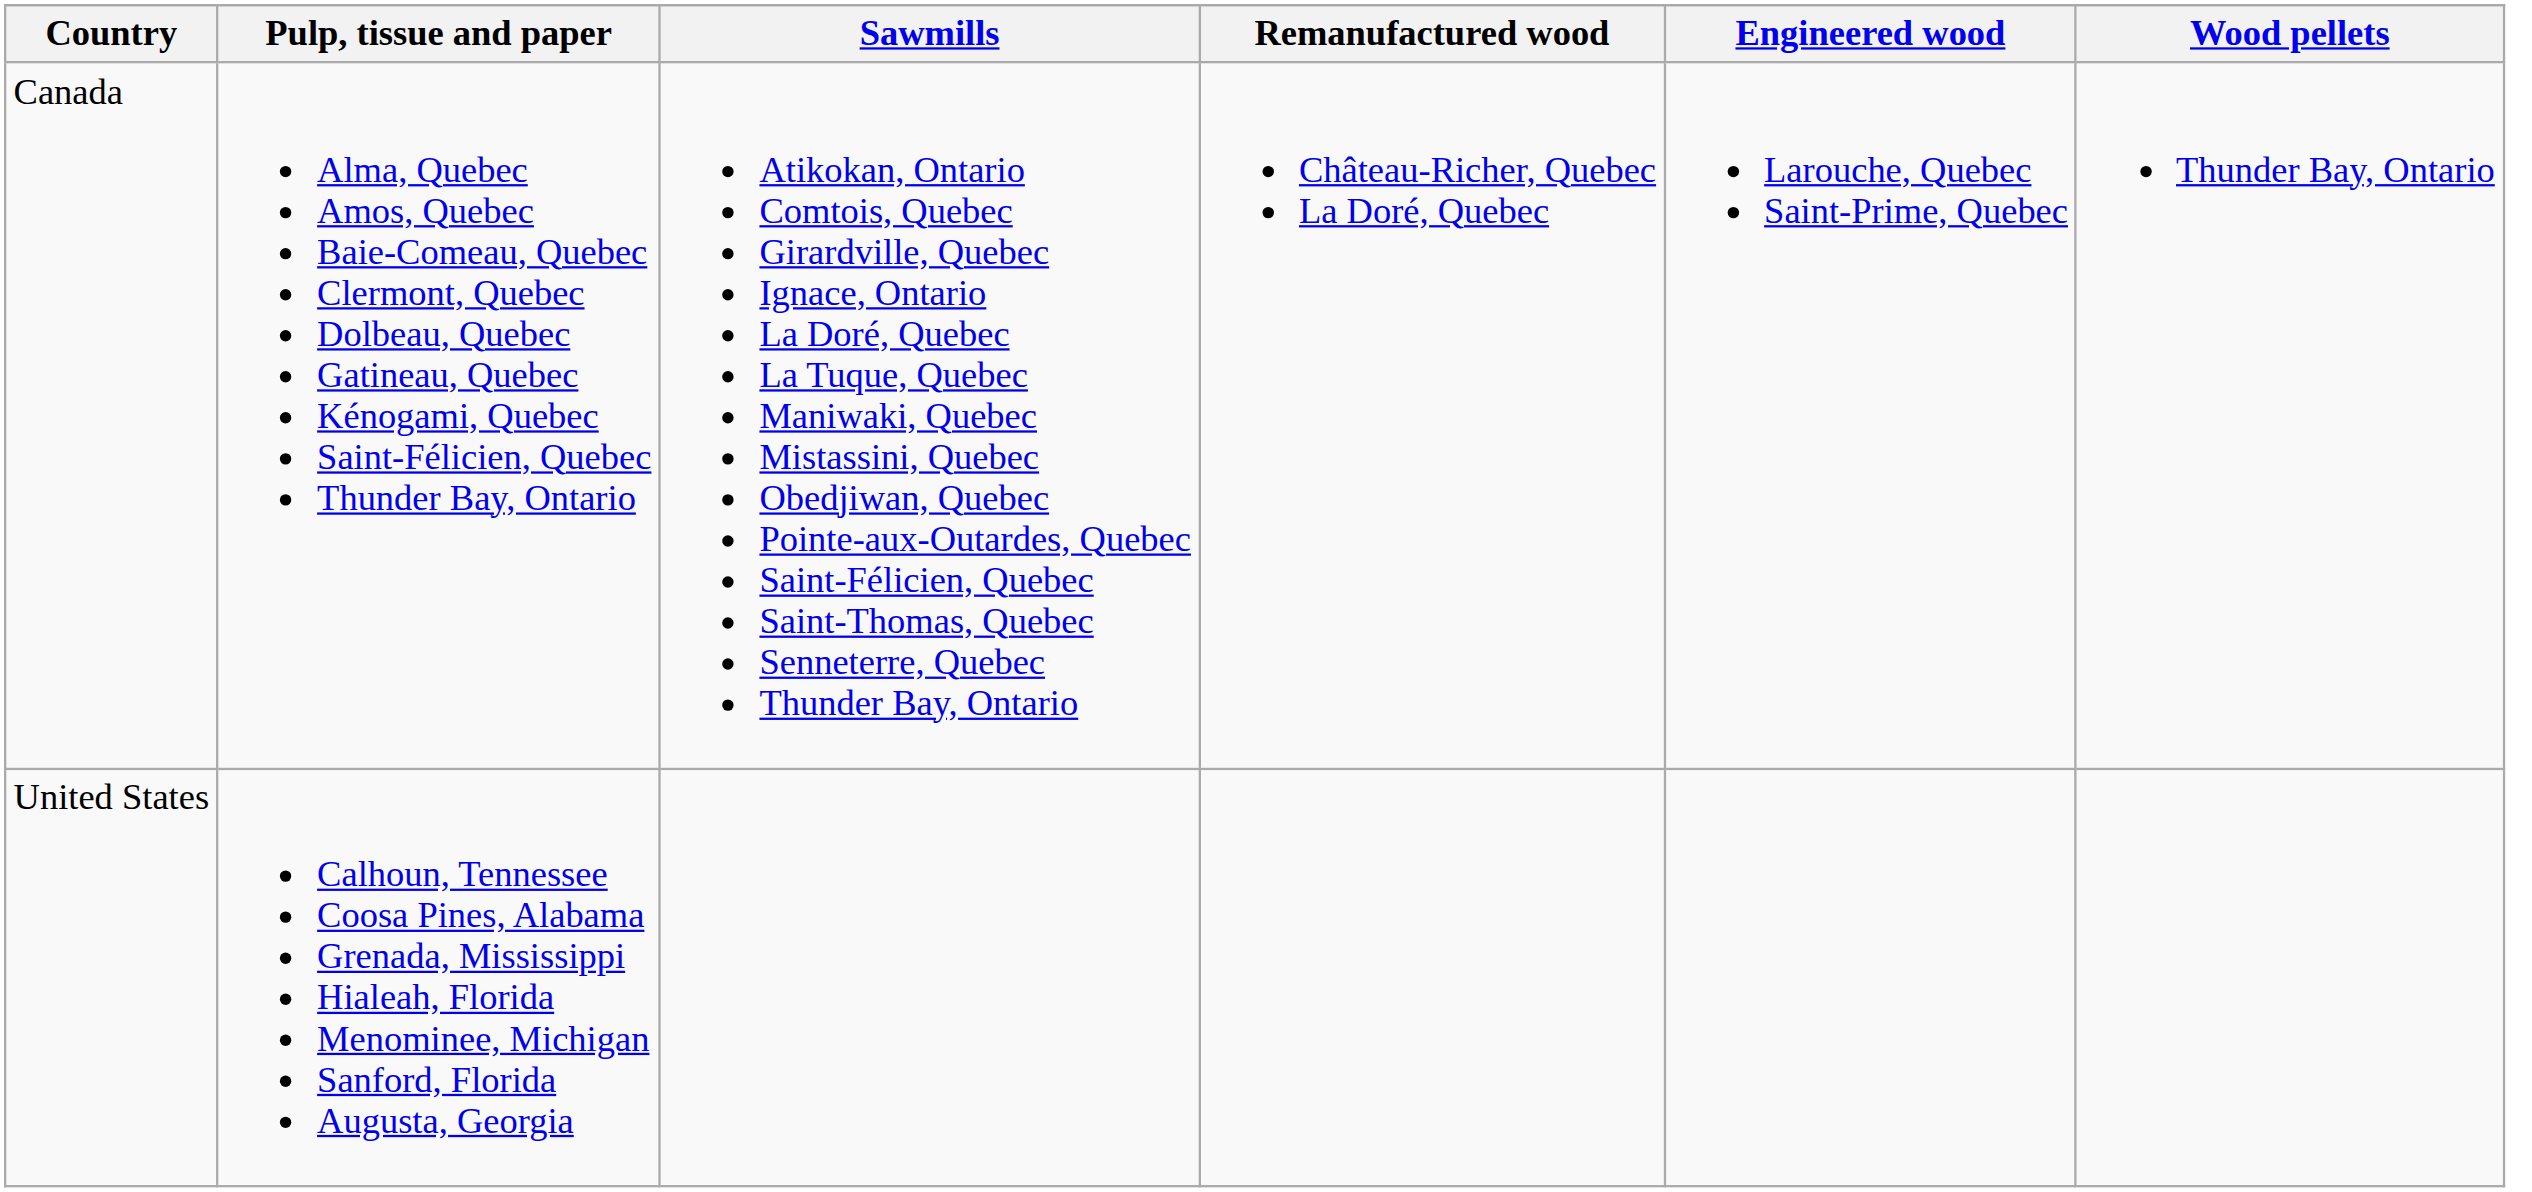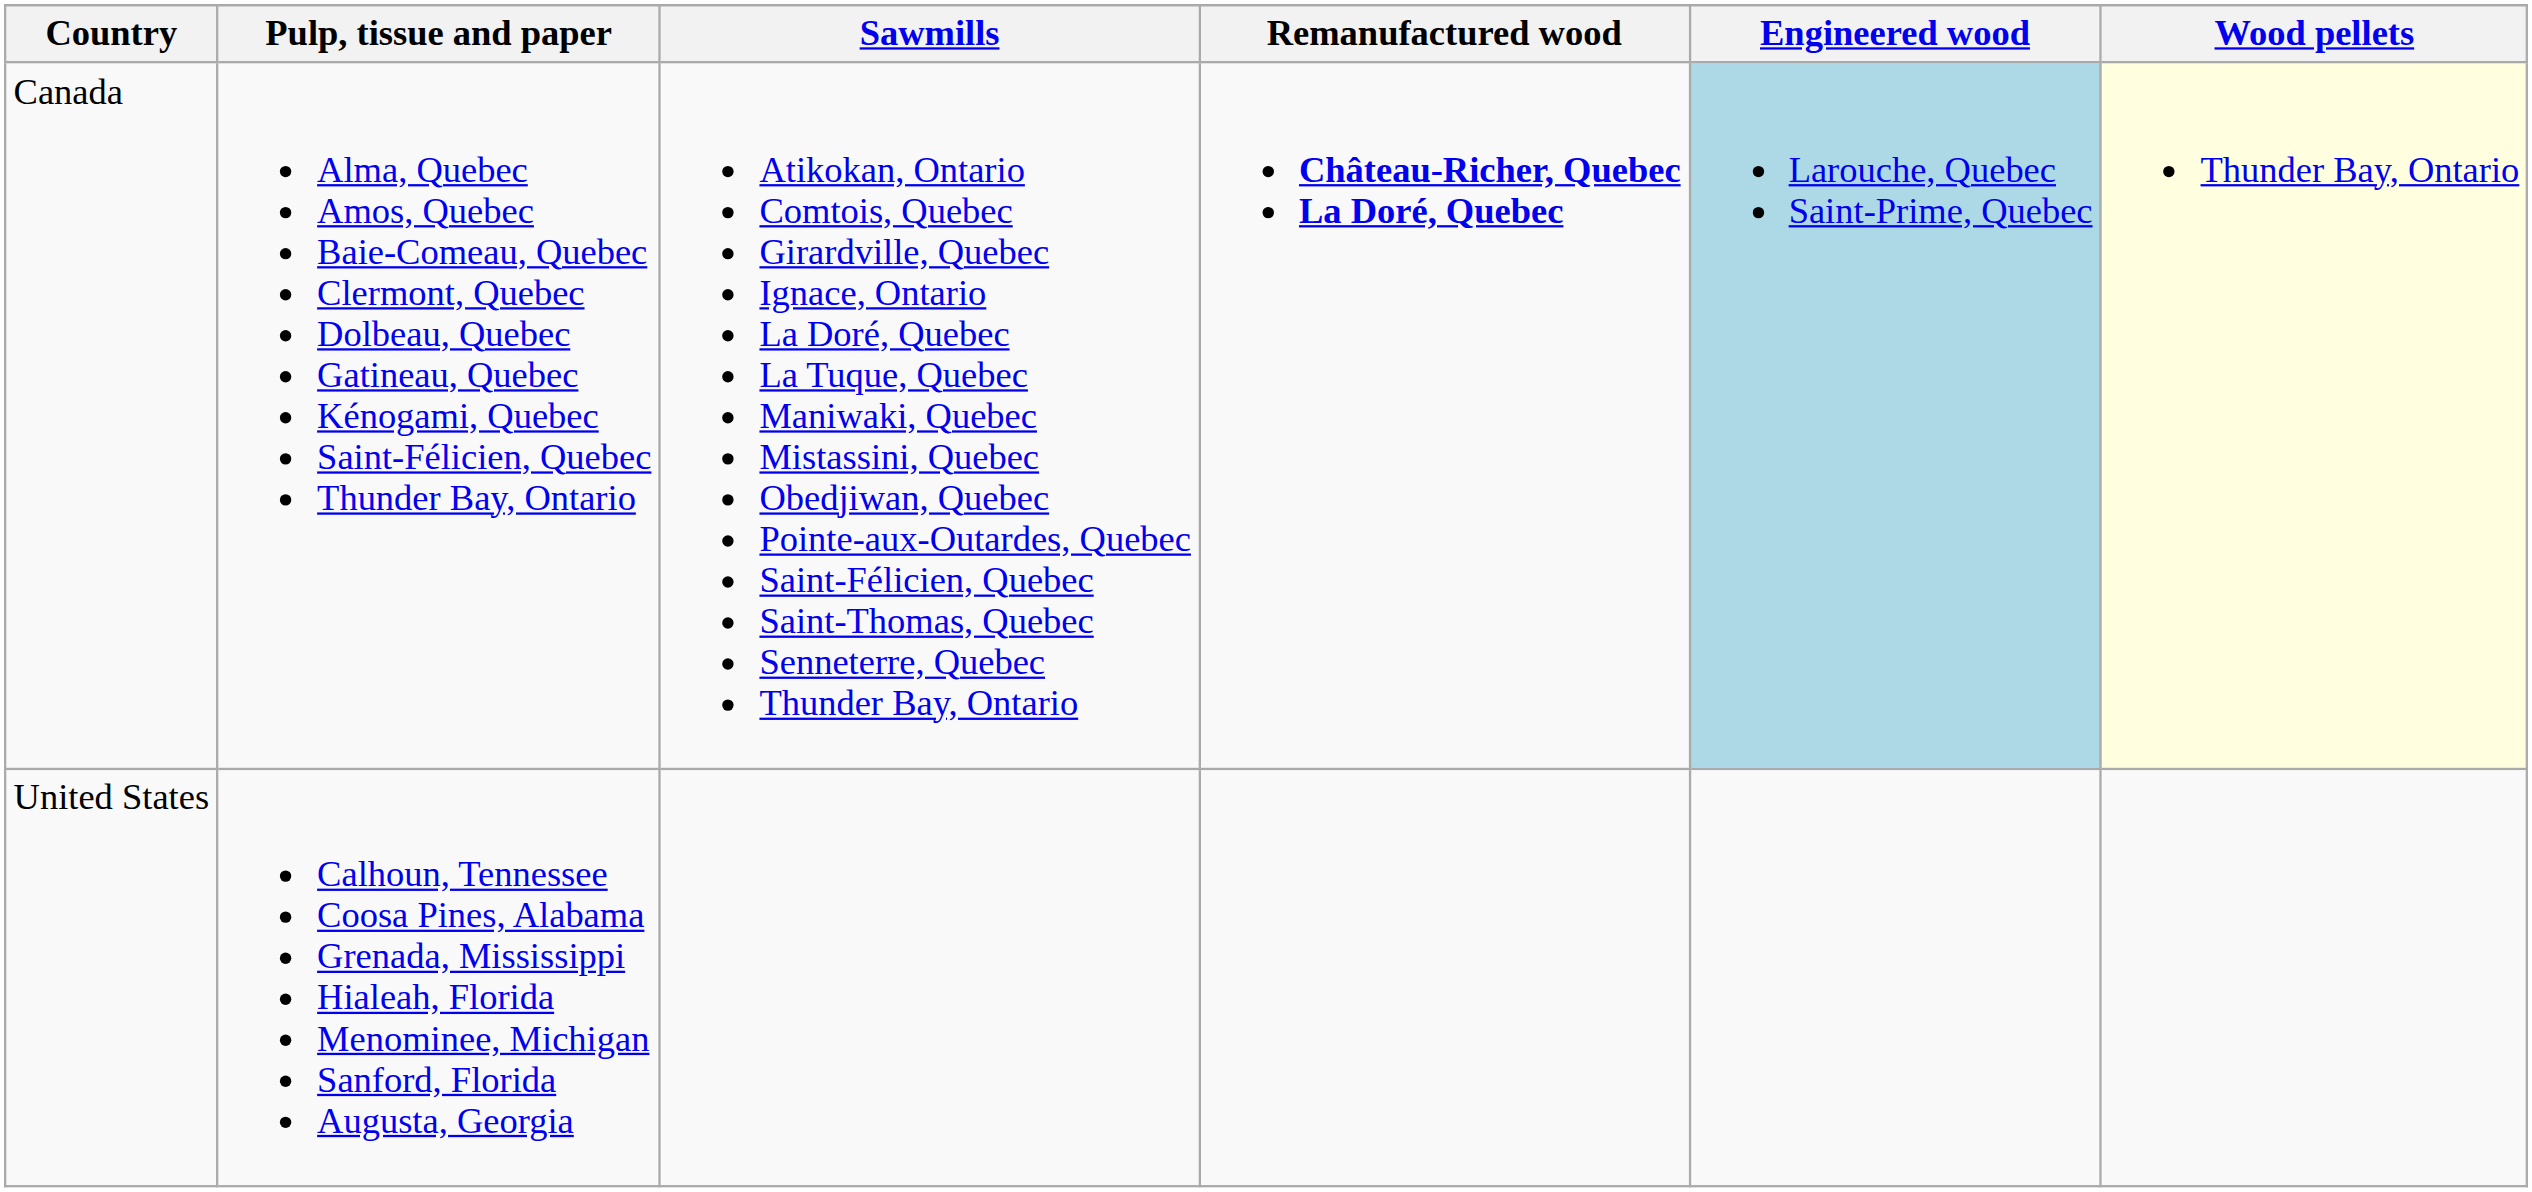Canada | Remanufactured wood: normal -> bold
Canada | Engineered wood: no background -> lightblue background
Canada | Wood pellets: no background -> lightyellow background
